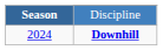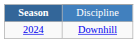2024 | column 2: bold -> normal
